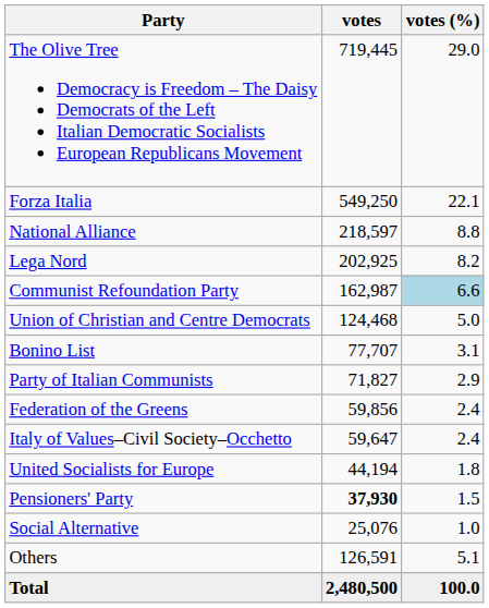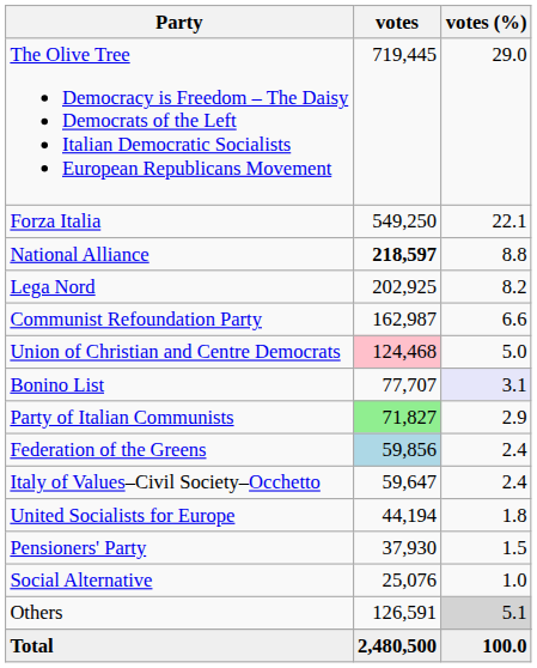National Alliance | votes: normal -> bold
Communist Refoundation Party | votes (%): lightblue background -> no background
Union of Christian and Centre Democrats | votes: no background -> pink background
Bonino List | votes (%): no background -> lavender background
Party of Italian Communists | votes: no background -> lightgreen background
Federation of the Greens | votes: no background -> lightblue background
Pensioners' Party | votes: bold -> normal
Others | votes (%): no background -> lightgrey background
